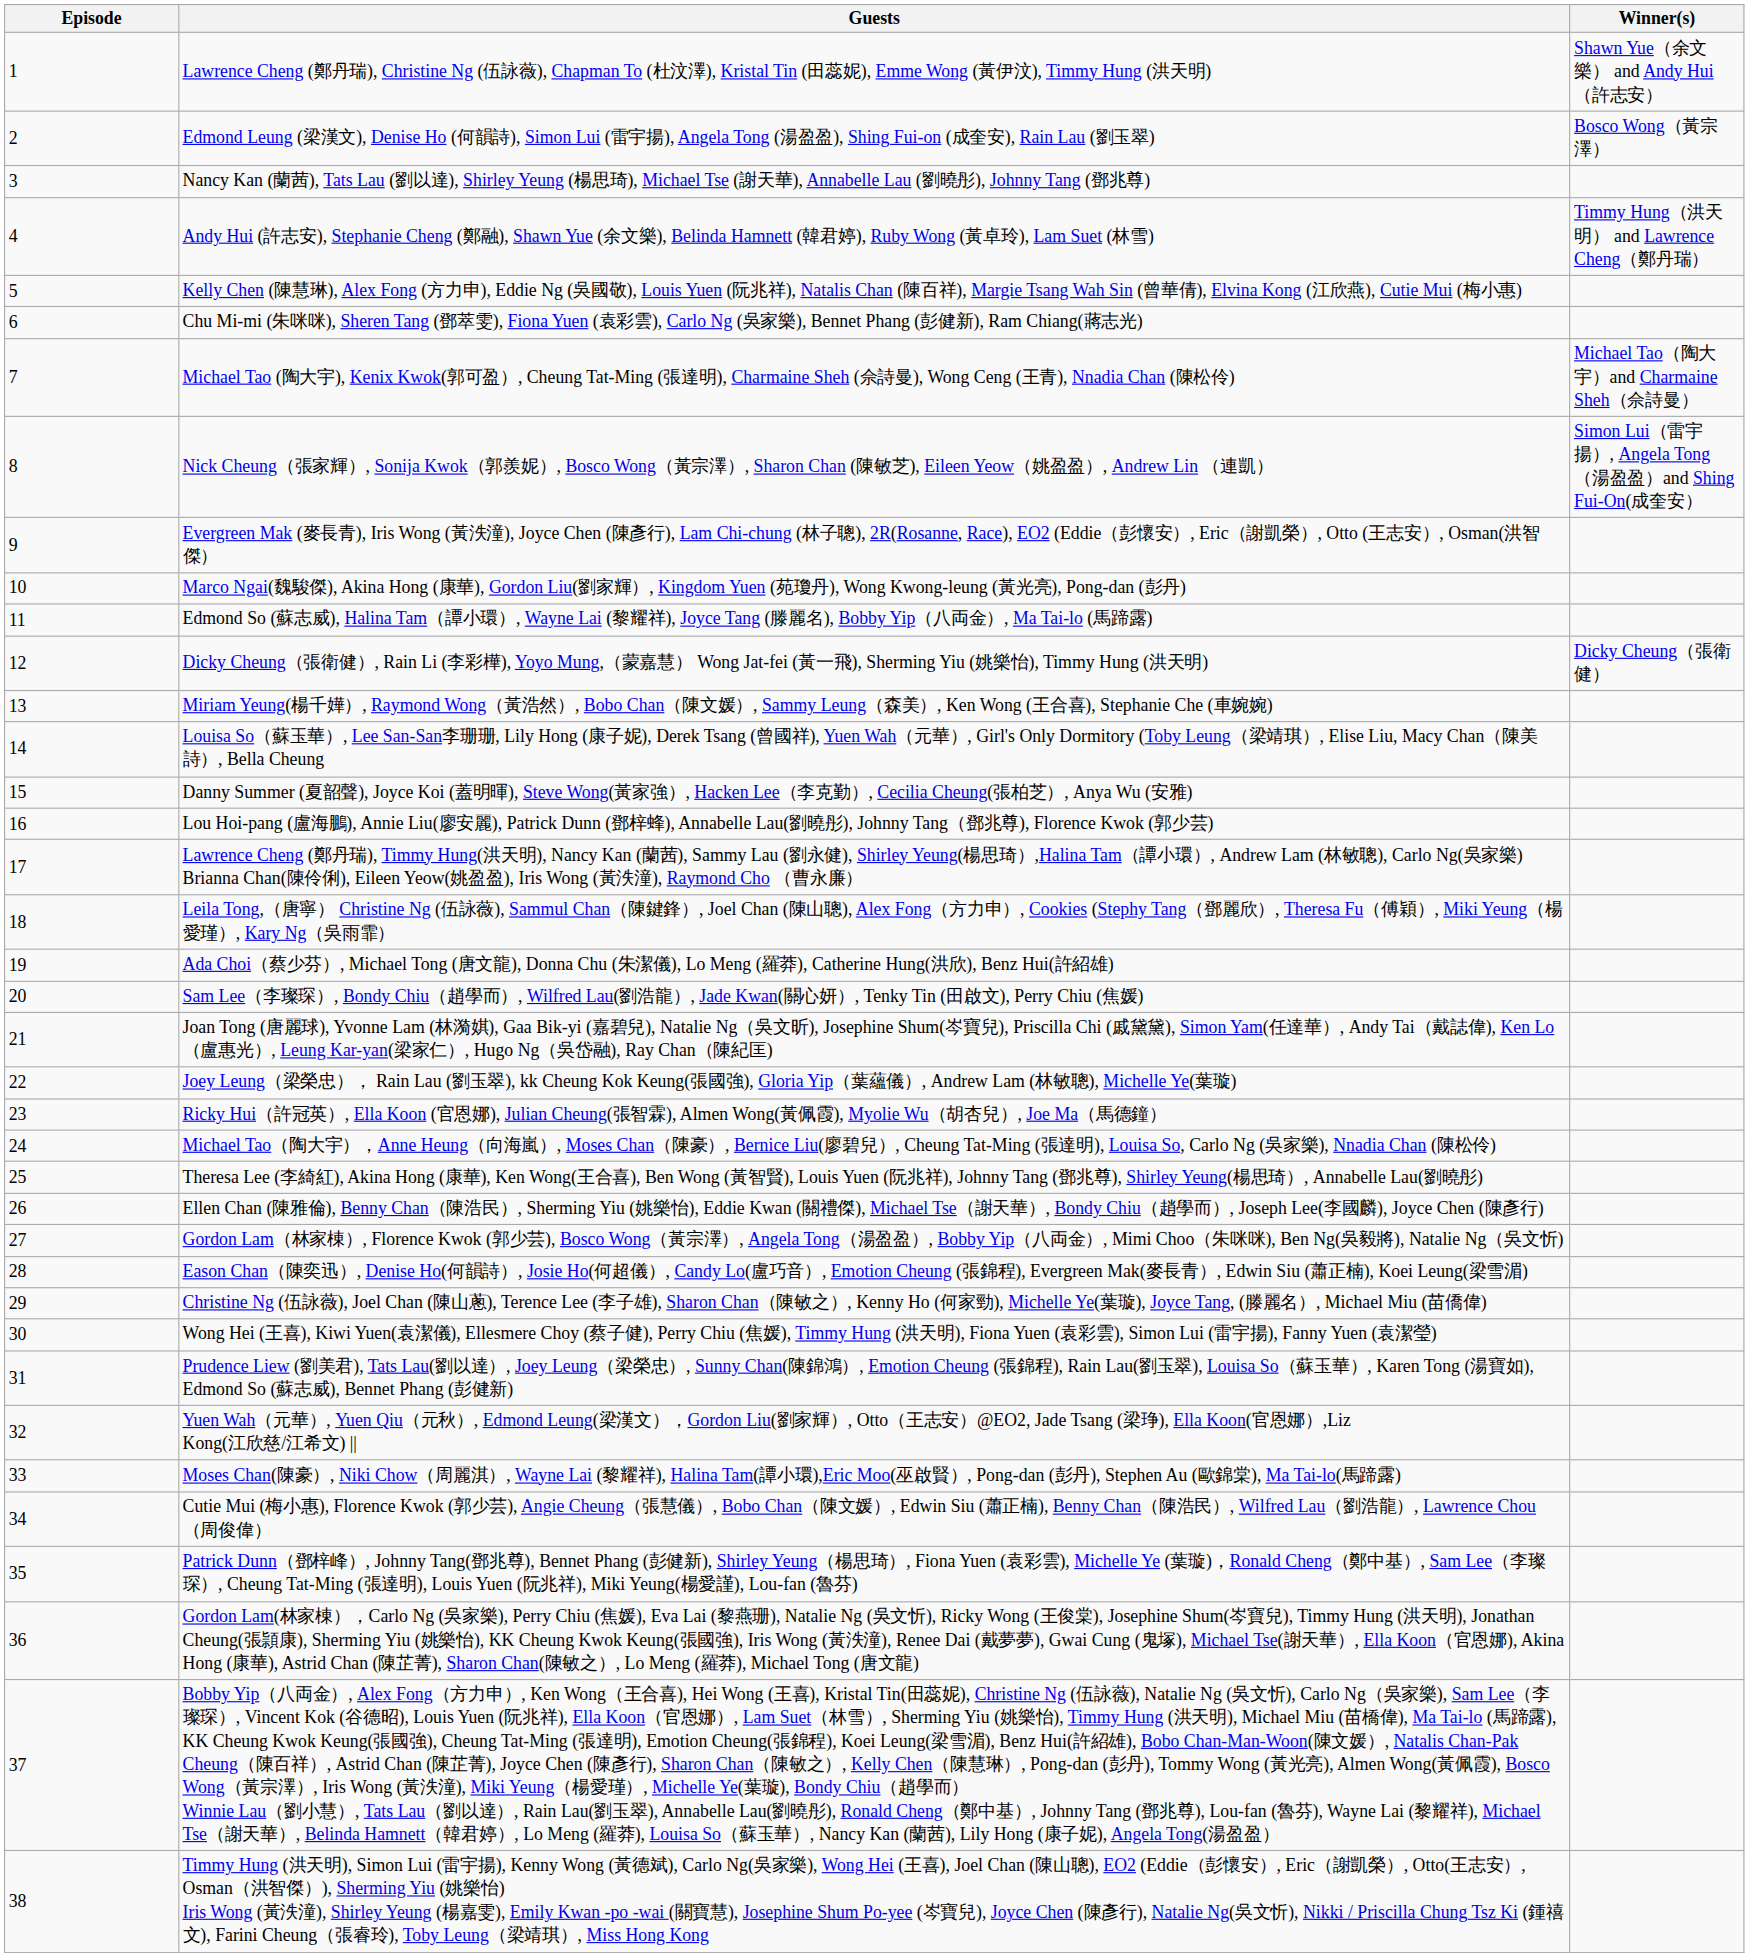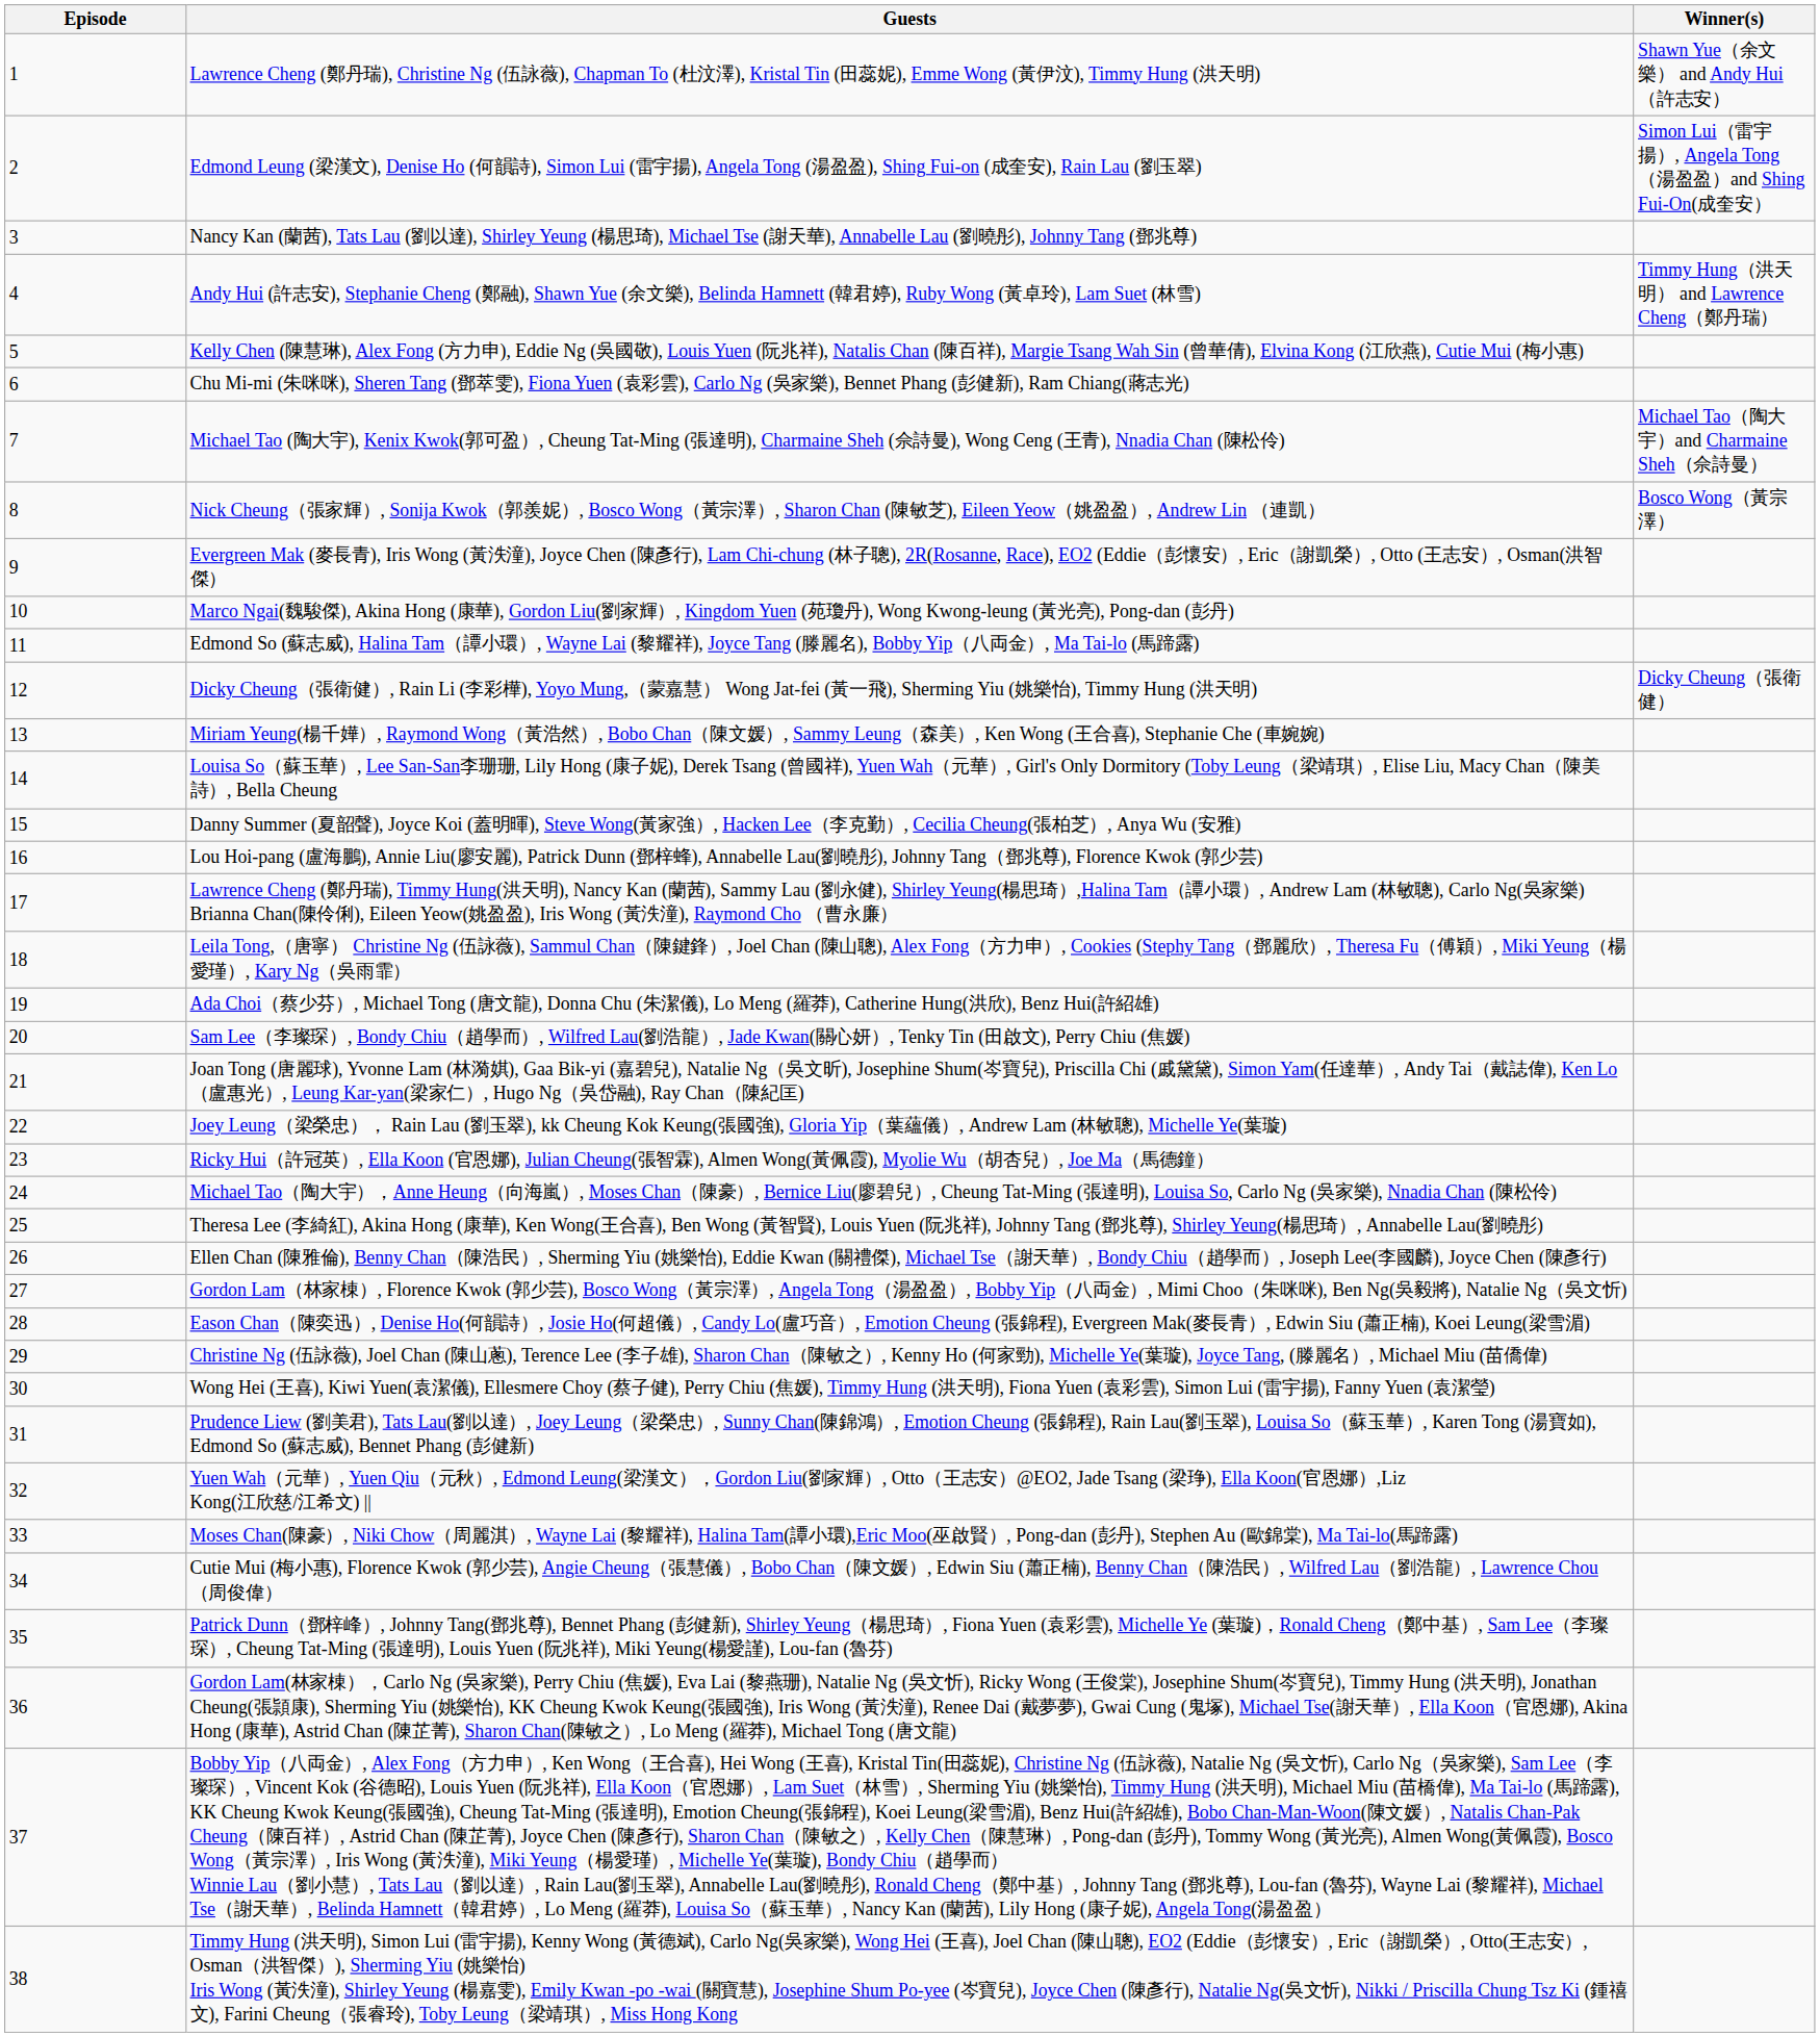row 3 | Winner(s): Bosco Wong（黃宗澤） -> Simon Lui（雷宇揚）, Angela Tong （湯盈盈）and Shing Fui-On(成奎安）
row 9 | Winner(s): Simon Lui（雷宇揚）, Angela Tong （湯盈盈）and Shing Fui-On(成奎安） -> Bosco Wong（黃宗澤）
